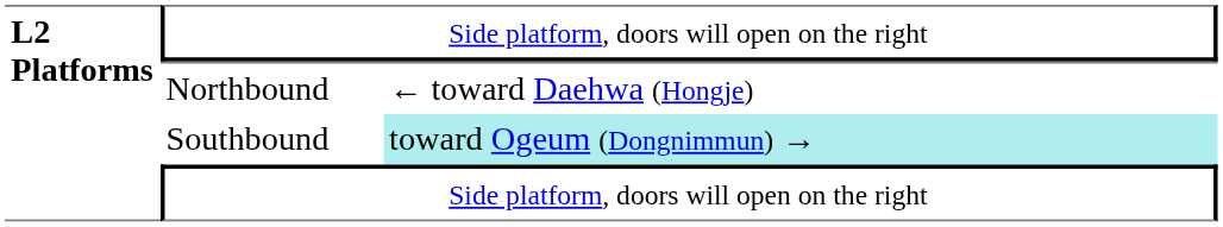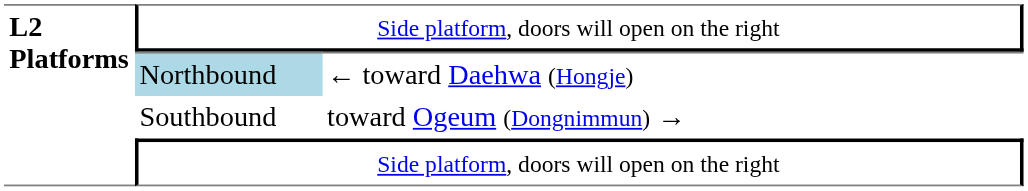Northbound | column 2: no background -> lightblue background
Southbound | column 3: paleturquoise background -> no background
